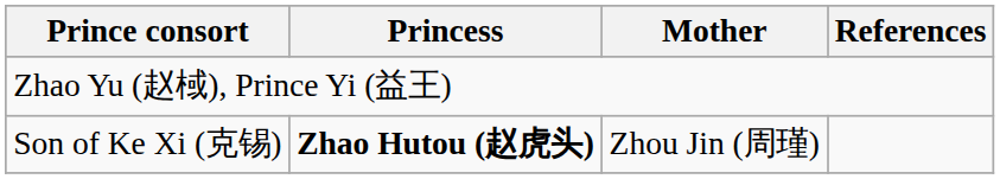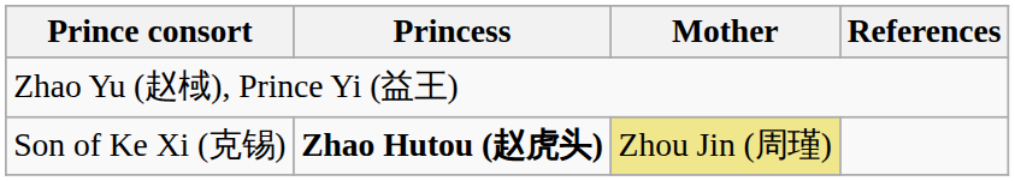Son of Ke Xi (克锡) | Mother: no background -> khaki background
